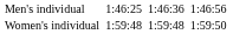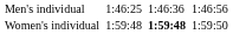Women's individual | column 3: normal -> bold
